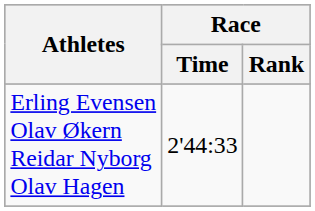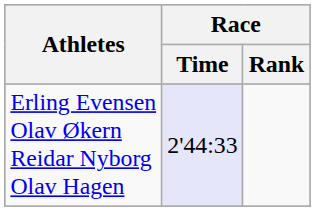Erling Evensen Olav Økern Reidar Nyborg Olav Hagen | Race / Time: no background -> lavender background
